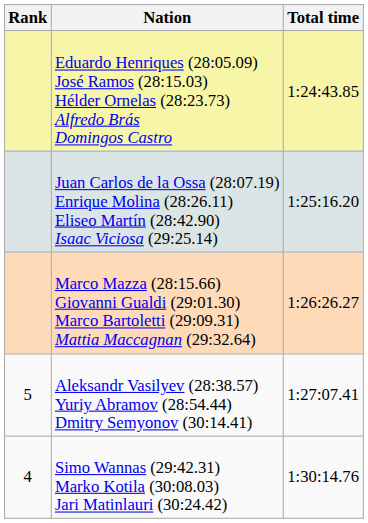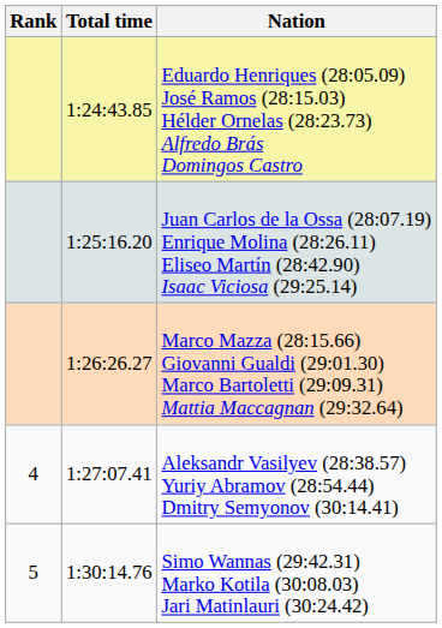columns swapped: Nation <-> Total time
row 5 | Rank: 5 -> 4
row 6 | Rank: 4 -> 5
